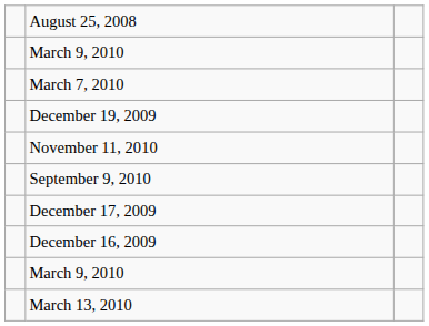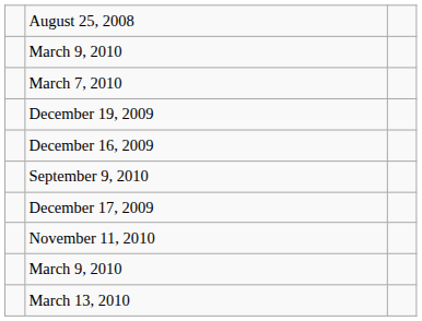rows swapped: December 16, 2009 <-> November 11, 2010
